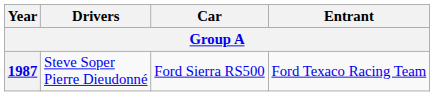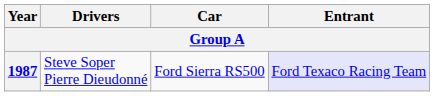1987 | Entrant: no background -> lavender background
